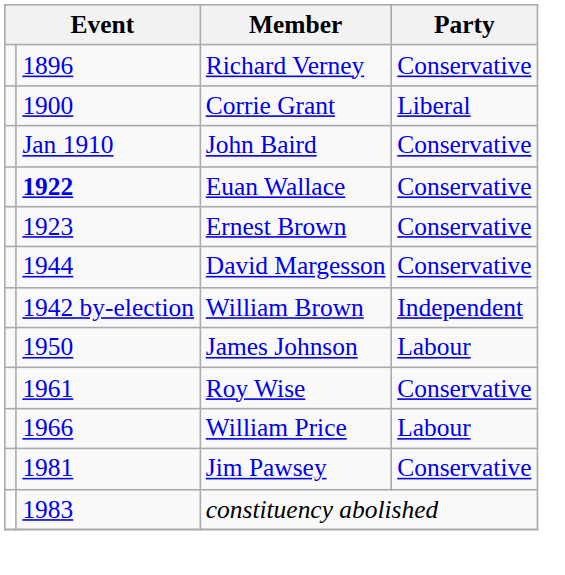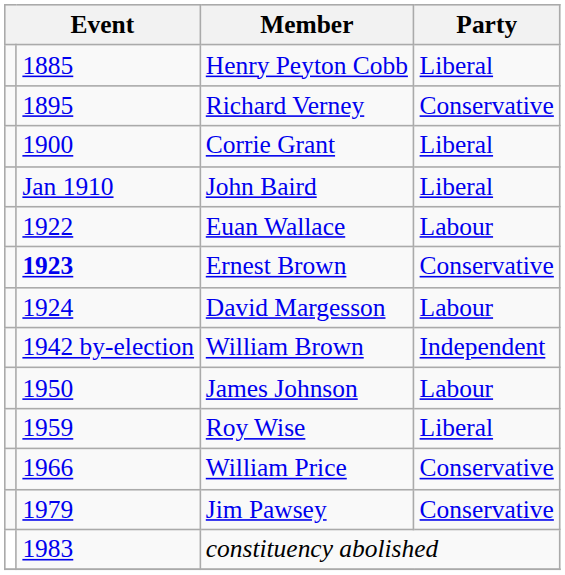+ row: 1885 | Henry Peyton Cobb | Liberal
Richard Verney | column 2: 1896 -> 1895
John Baird | Party: Conservative -> Liberal
Euan Wallace | column 2: bold -> normal
Euan Wallace | Party: Conservative -> Labour
Ernest Brown | column 2: normal -> bold
David Margesson | column 2: 1944 -> 1924
David Margesson | Party: Conservative -> Labour
Roy Wise | column 2: 1961 -> 1959
Roy Wise | Party: Conservative -> Liberal
William Price | Party: Labour -> Conservative
Jim Pawsey | column 2: 1981 -> 1979
